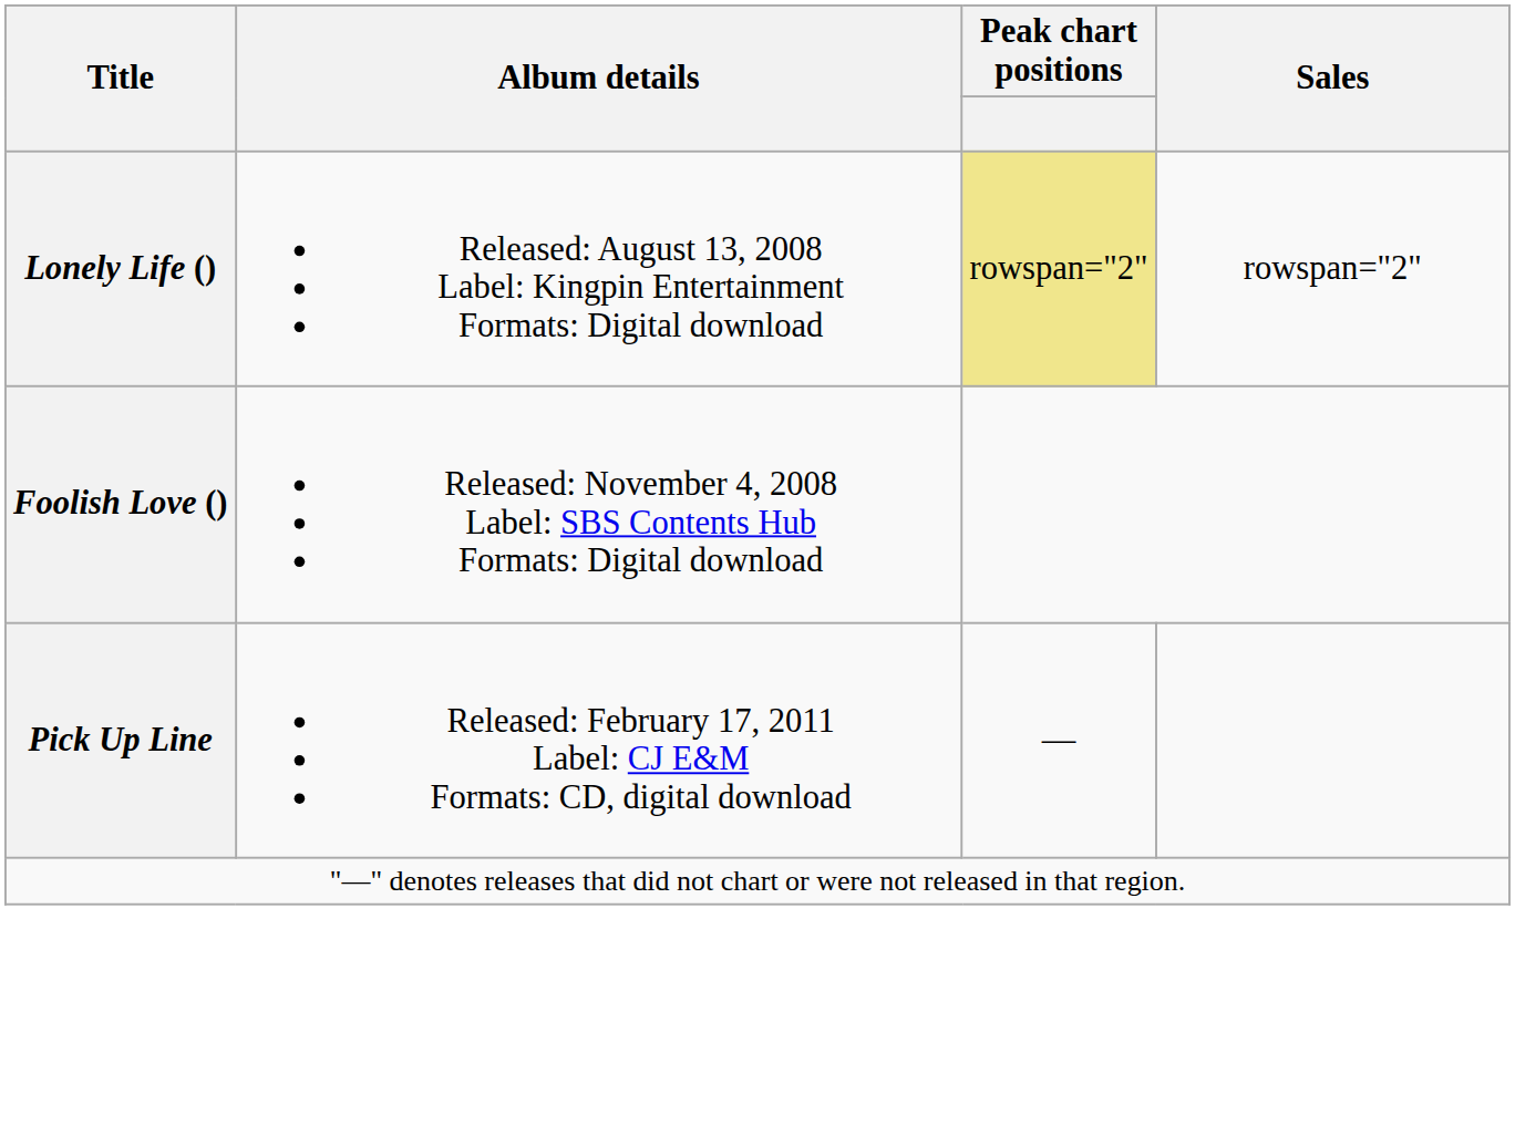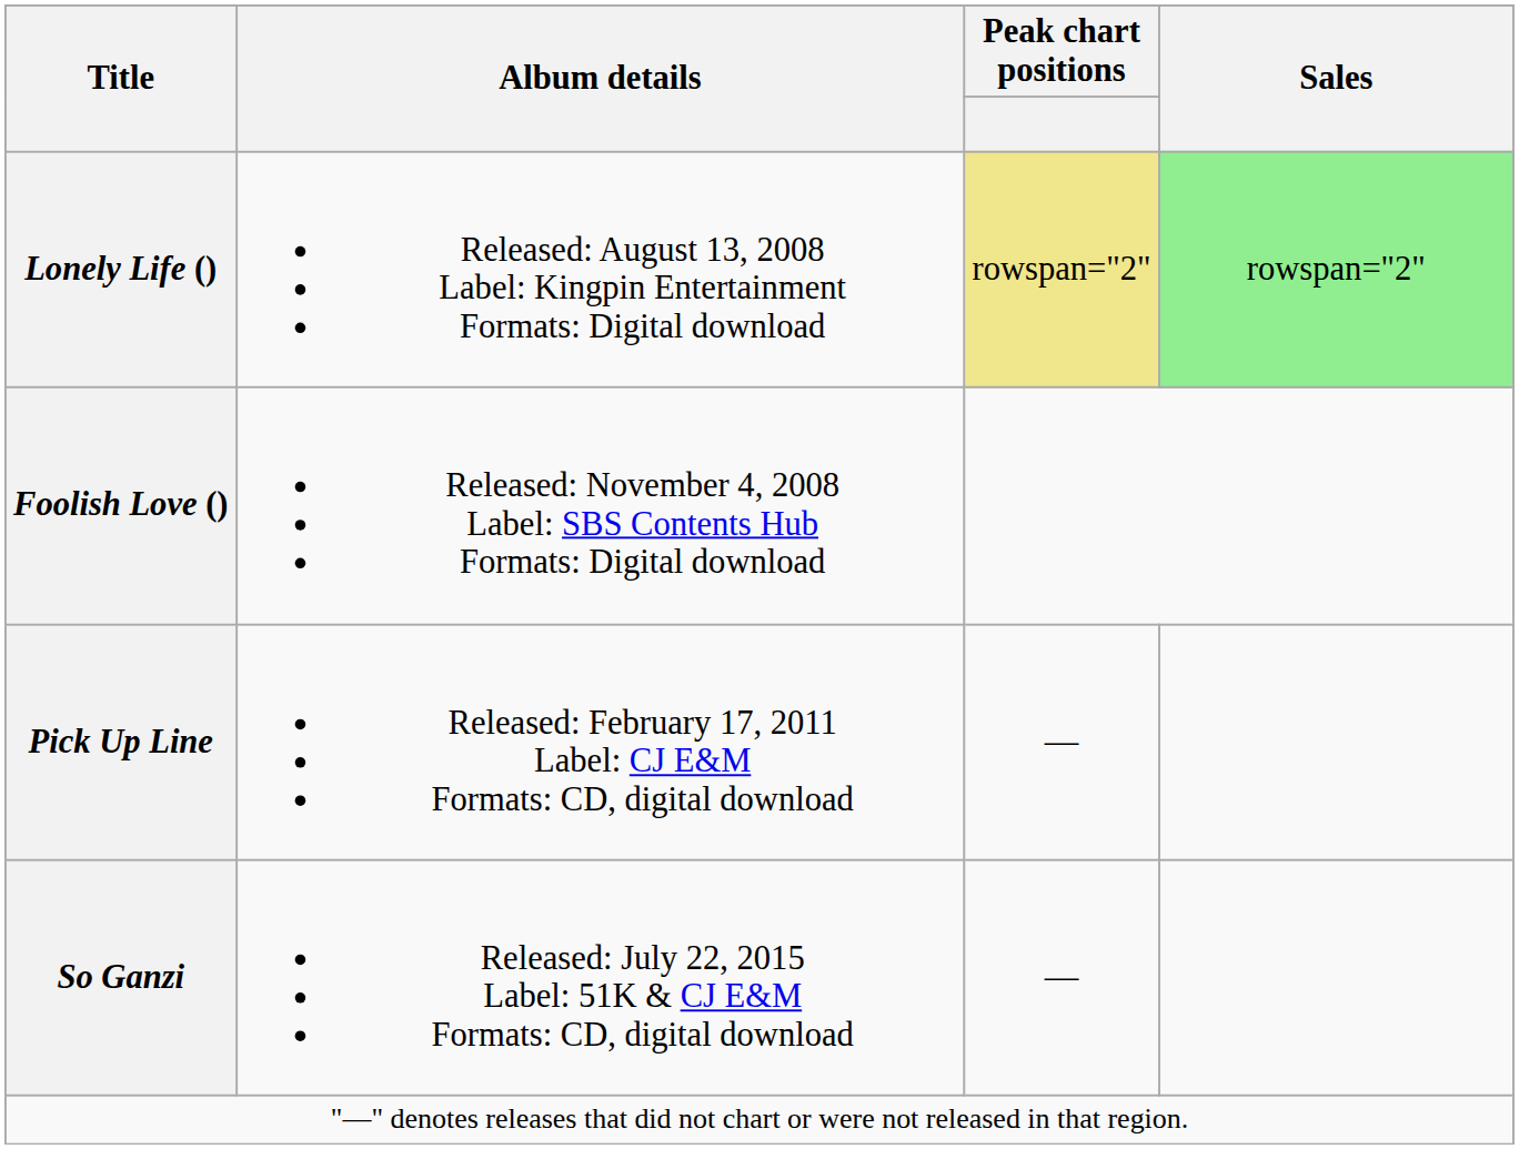Lonely Life () | Sales: no background -> lightgreen background
+ row: So Ganzi | Released: July 22, 2015 Label: 51K & CJ E&M Formats: CD, digital download | —
